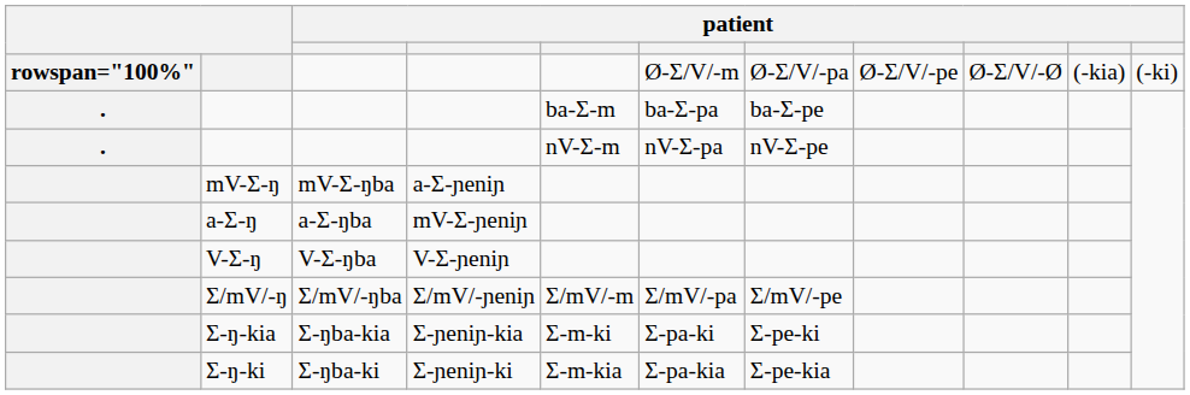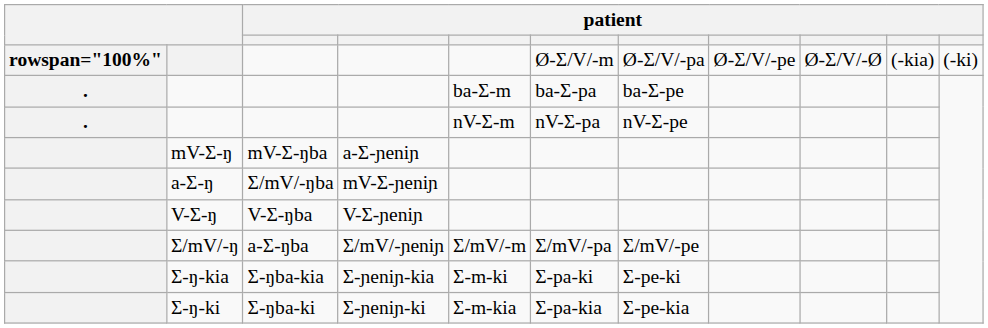a-Σ-ŋ | column 3: a-Σ-ŋba -> Σ/mV/-ŋba
Σ/mV/-ŋ | column 3: Σ/mV/-ŋba -> a-Σ-ŋba
